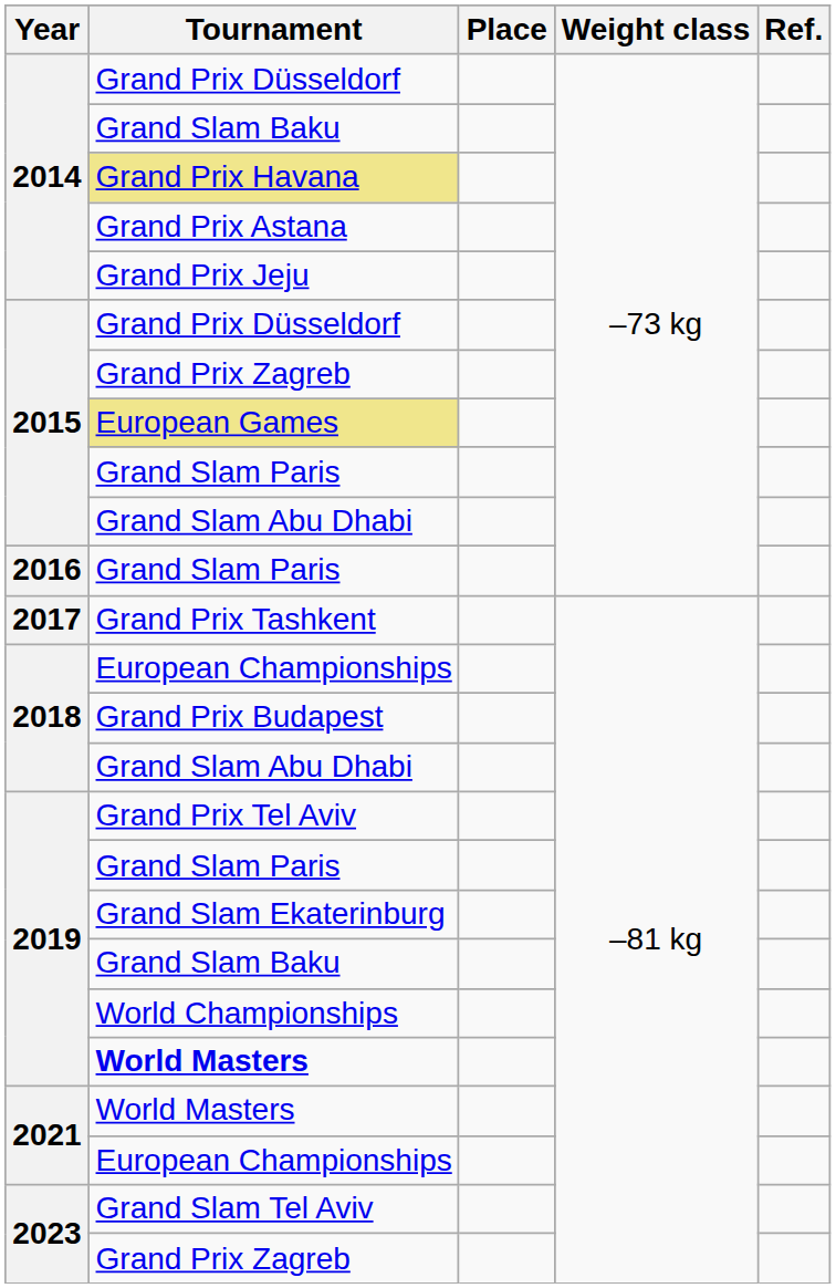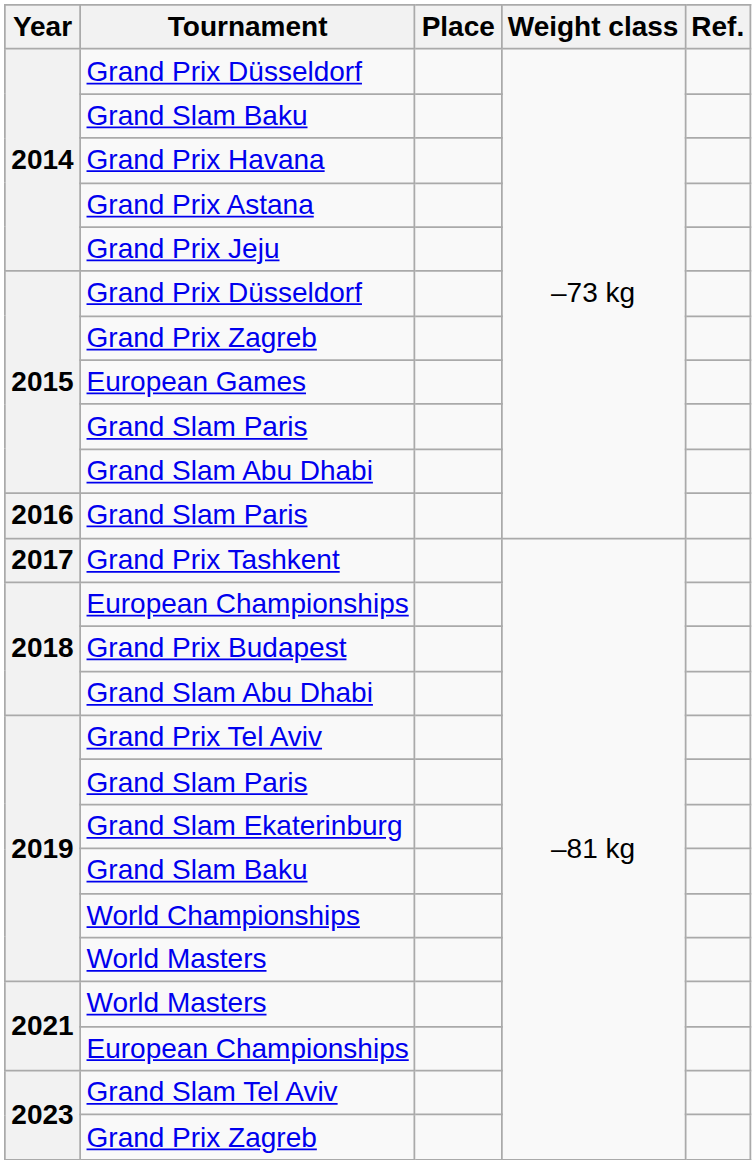Grand Prix Havana | Tournament: khaki background -> no background
European Games | Tournament: khaki background -> no background
2019 / World Masters | Tournament: bold -> normal
